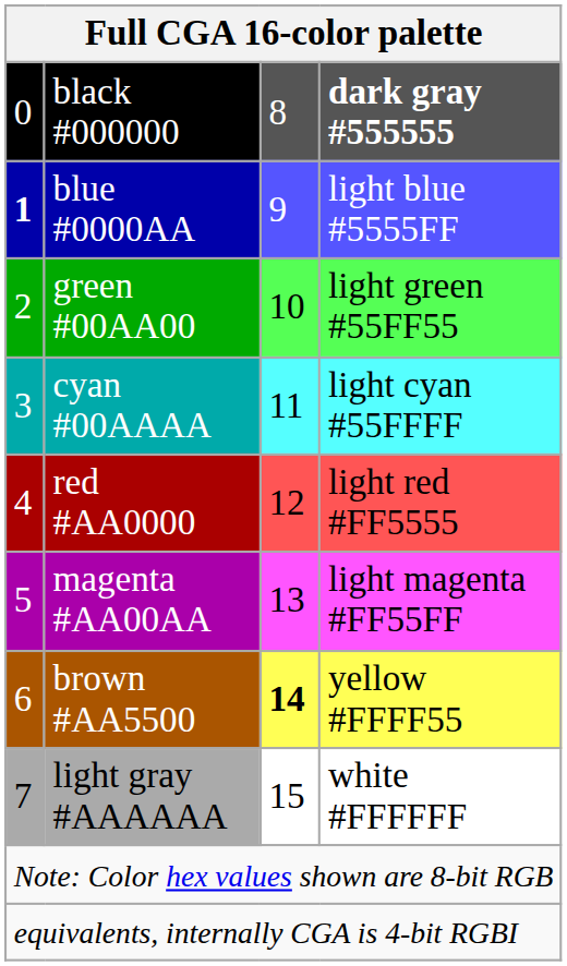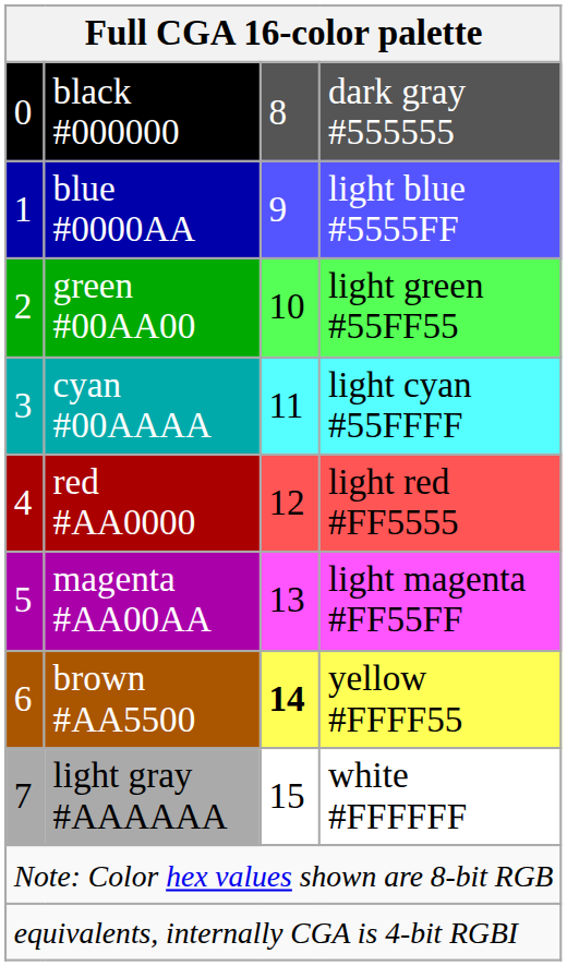black #000000 | column 4: bold -> normal
blue #0000AA | column 1: bold -> normal
